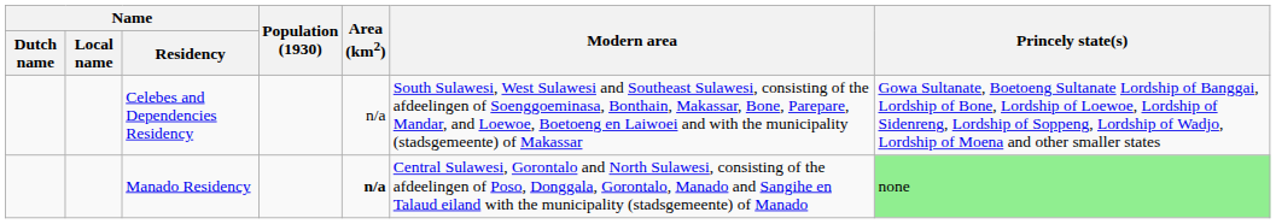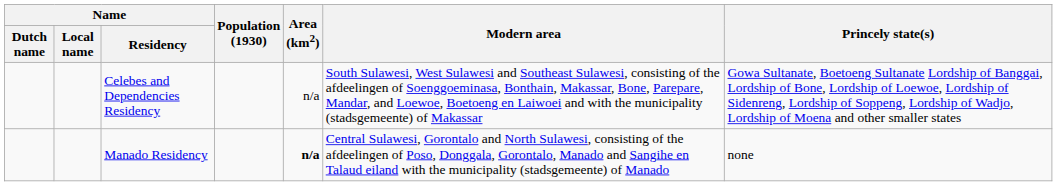Manado Residency | Princely state(s): lightgreen background -> no background
